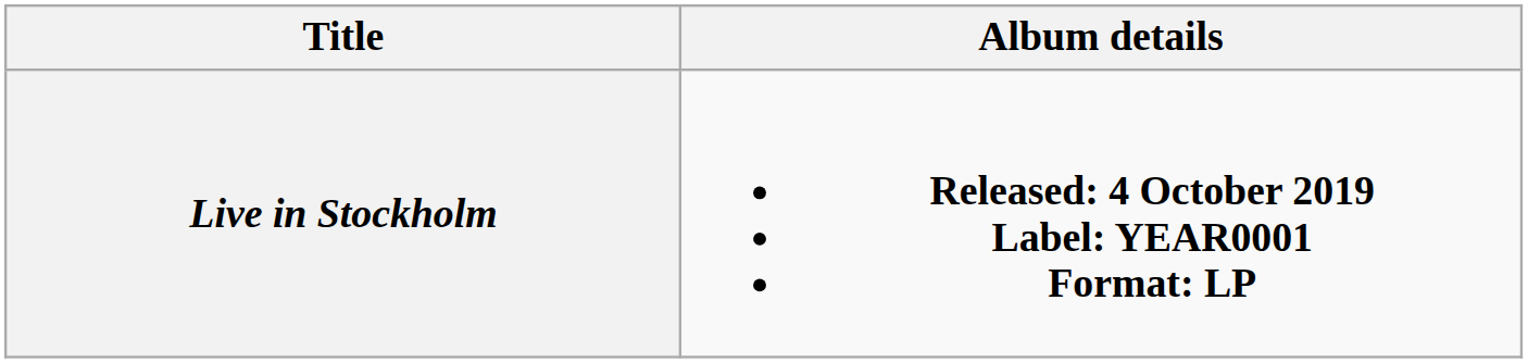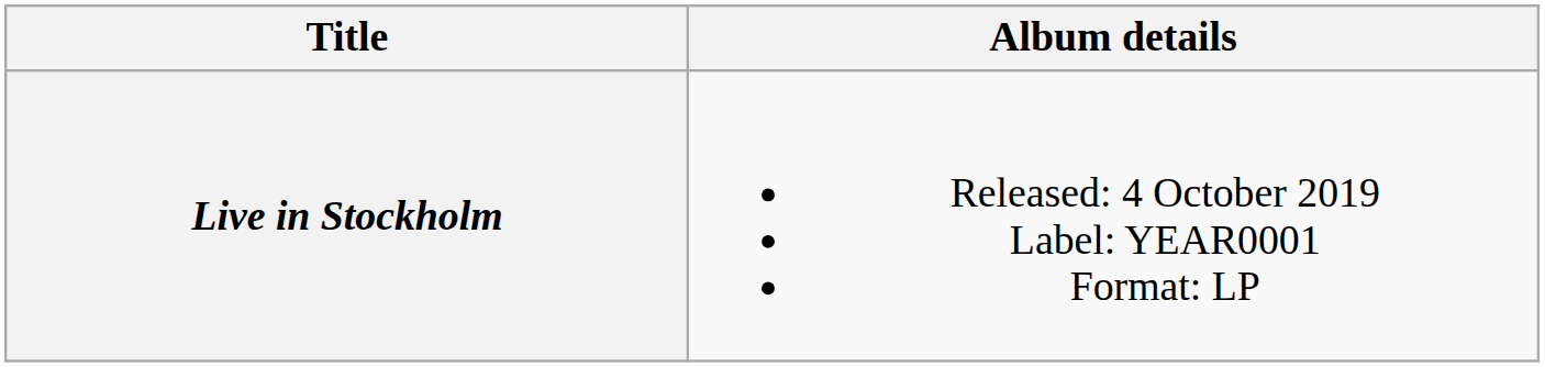Live in Stockholm | Album details: bold -> normal
